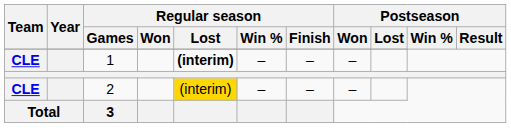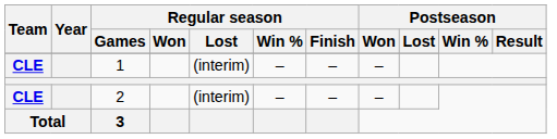1 | Regular season / Lost: bold -> normal
2 | Regular season / Lost: gold background -> no background
